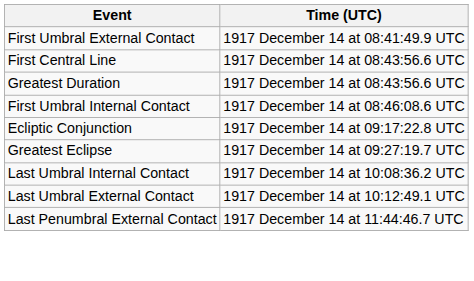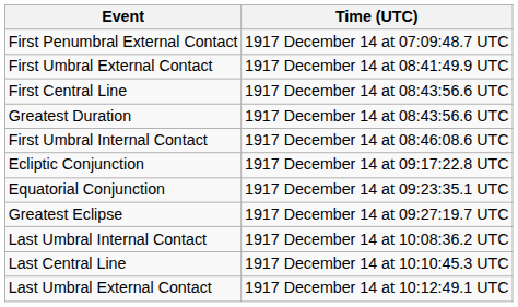+ row: First Penumbral External Contact | 1917 December 14 at 07:09:48.7 UTC
+ row: Equatorial Conjunction | 1917 December 14 at 09:23:35.1 UTC
+ row: Last Central Line | 1917 December 14 at 10:10:45.3 UTC
- row: Last Penumbral External Contact | 1917 December 14 at 11:44:46.7 UTC
